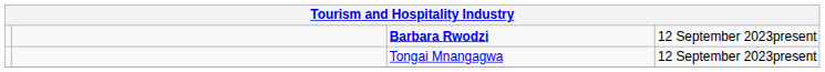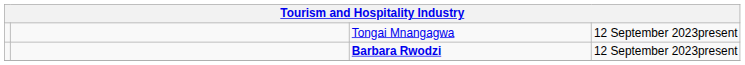rows swapped: Barbara Rwodzi <-> Tongai Mnangagwa
